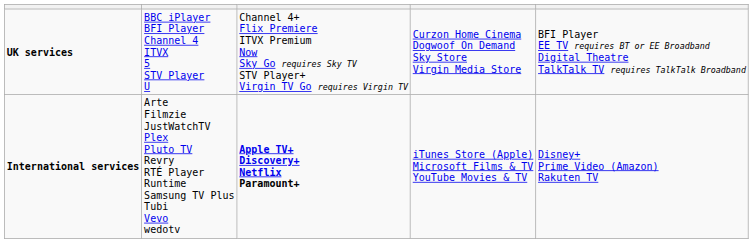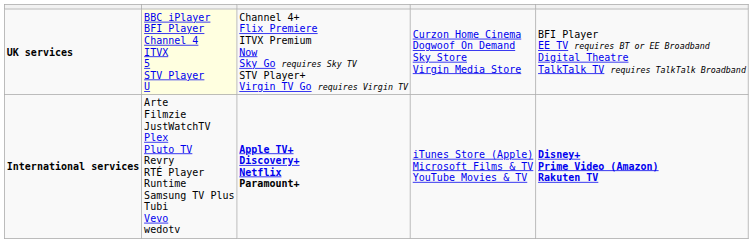UK services | column 2: no background -> lightyellow background
International services | column 5: normal -> bold
